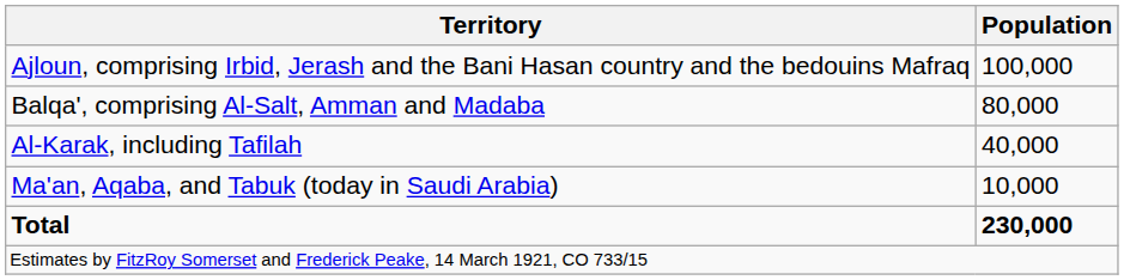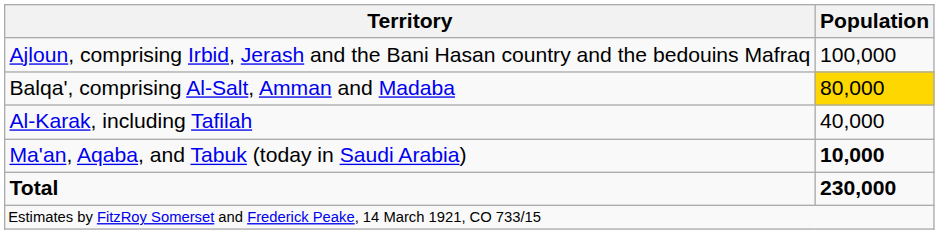Balqa', comprising Al-Salt, Amman and Madaba | Population: no background -> gold background
Ma'an, Aqaba, and Tabuk (today in Saudi Arabia) | Population: normal -> bold
